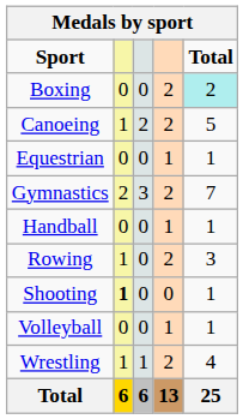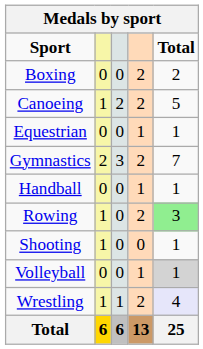Boxing | Total: paleturquoise background -> no background
Rowing | Total: no background -> lightgreen background
Shooting | column 2: bold -> normal
Volleyball | Total: no background -> lightgrey background
Wrestling | Total: no background -> lavender background
